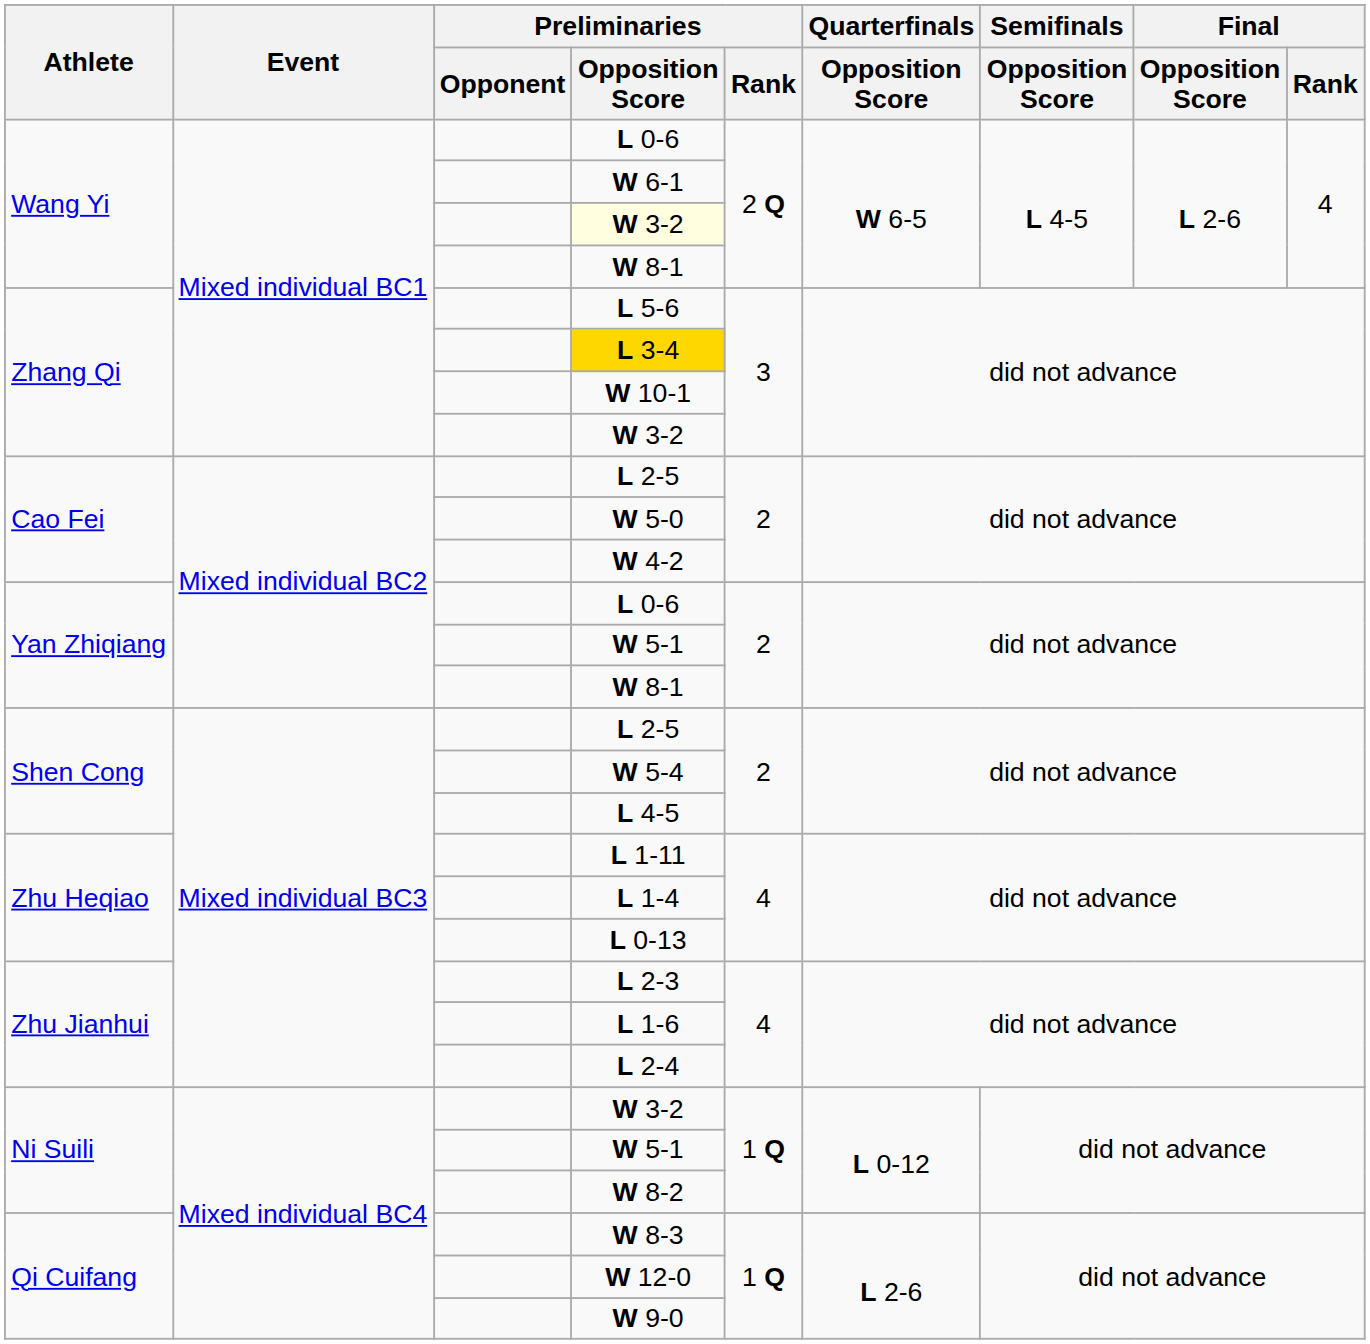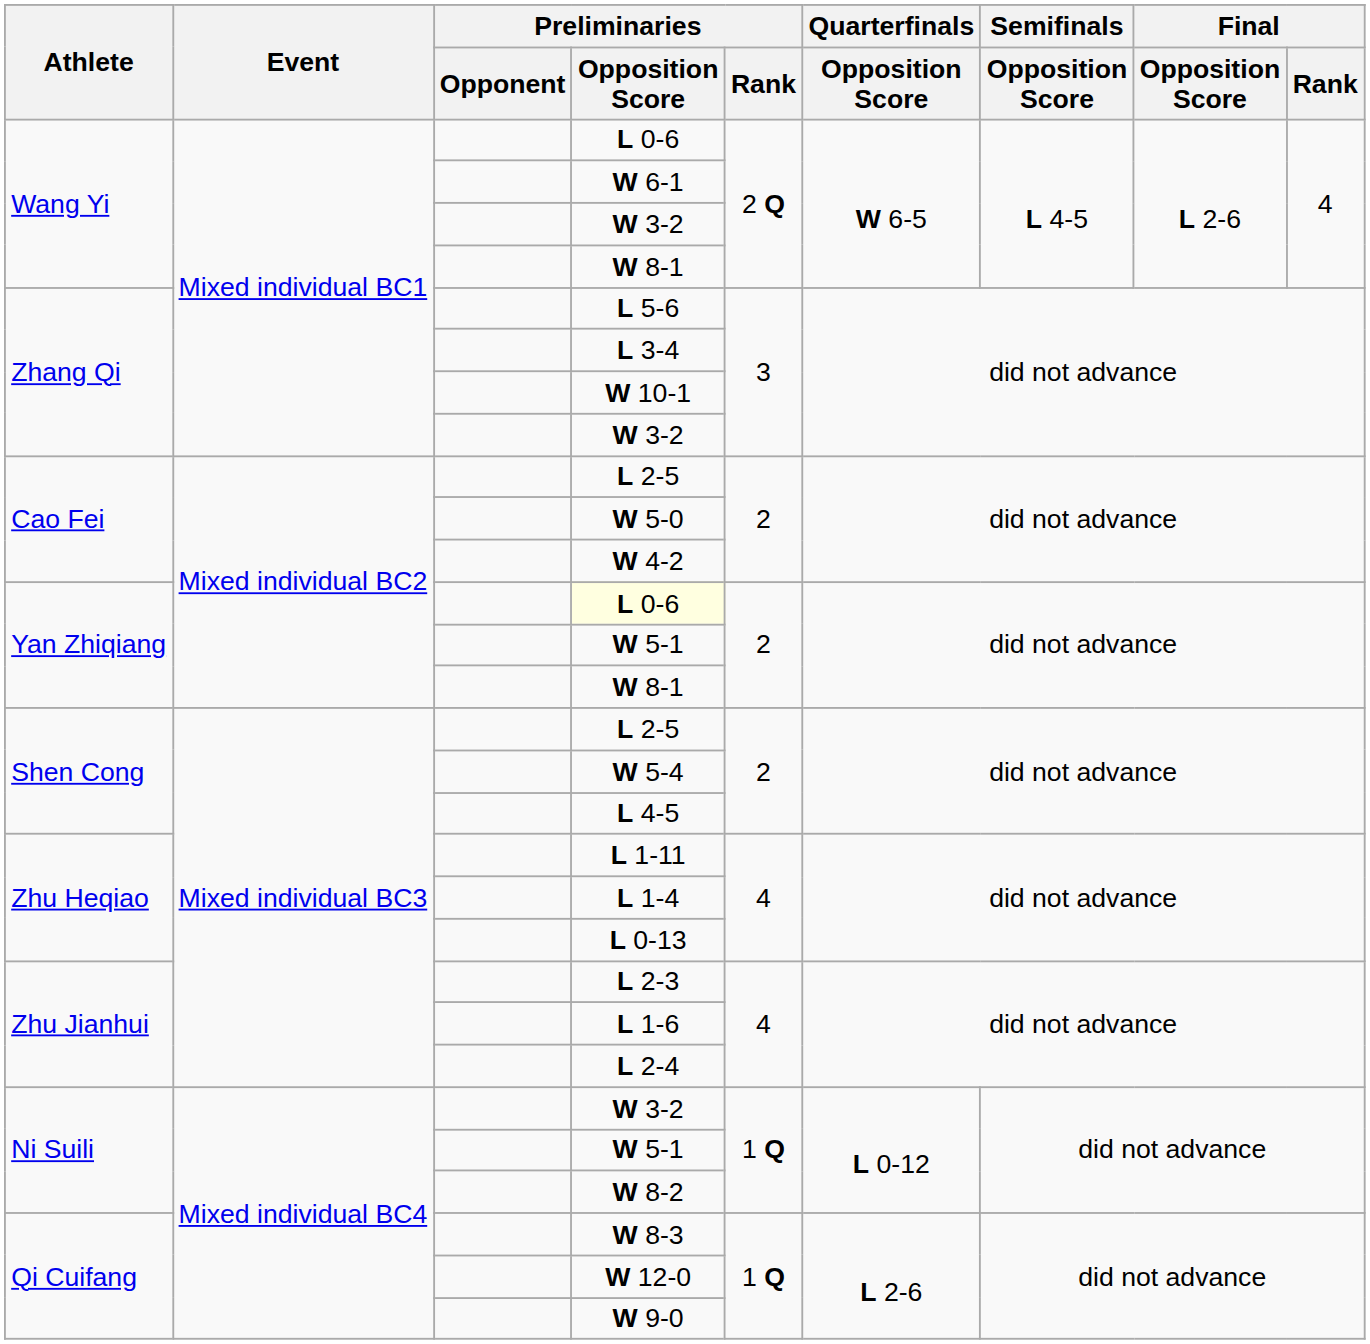Wang Yi / W 3-2 | Preliminaries / Opposition Score: lightyellow background -> no background
L 3-4 | Preliminaries / Opposition Score: gold background -> no background
Yan Zhiqiang / L 0-6 | Preliminaries / Opposition Score: no background -> lightyellow background
